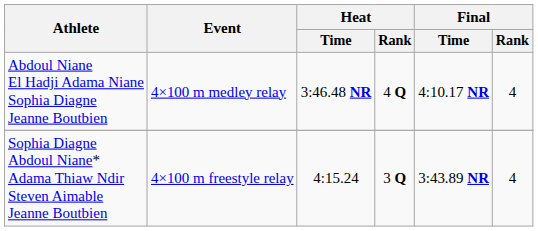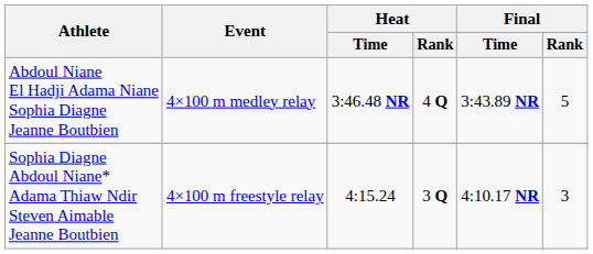row 3 | Final / Time: 4:10.17 NR -> 3:43.89 NR
row 3 | Final / Rank: 4 -> 5
row 4 | Final / Time: 3:43.89 NR -> 4:10.17 NR
row 4 | Final / Rank: 4 -> 3
